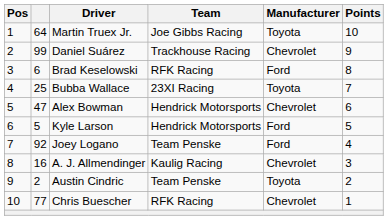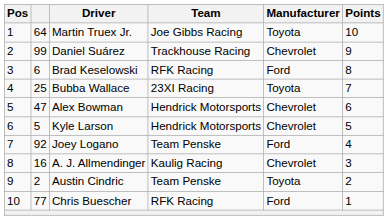Kyle Larson | Manufacturer: Ford -> Chevrolet
Chris Buescher | Manufacturer: Chevrolet -> Ford
